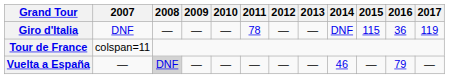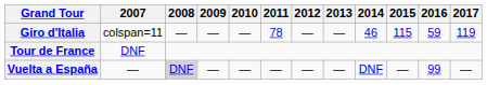Giro d'Italia | 2007: DNF -> colspan=11
Giro d'Italia | 2014: DNF -> 46
Giro d'Italia | 2016: 36 -> 59
Tour de France | 2007: colspan=11 -> DNF
Vuelta a España | 2014: 46 -> DNF
Vuelta a España | 2016: 79 -> 99
